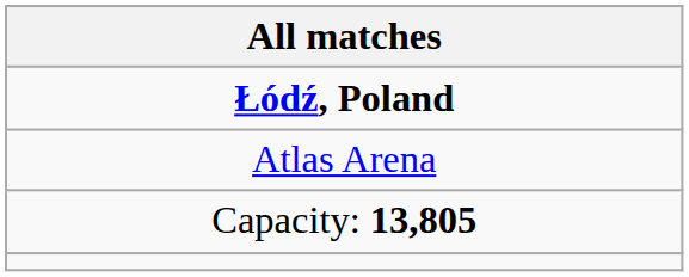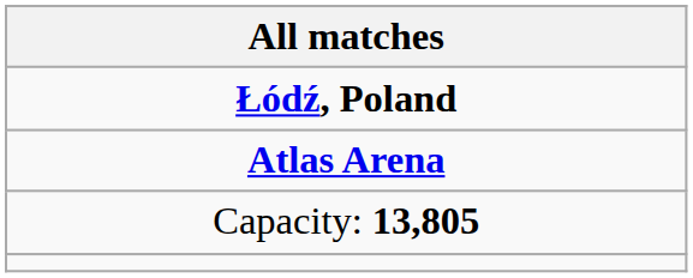row 3 | column 1: normal -> bold
